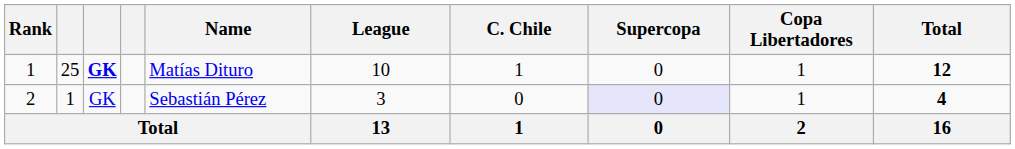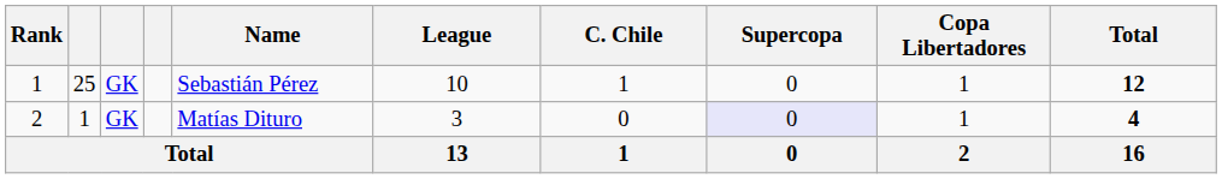row 2 | column 3: bold -> normal
row 2 | Name: Matías Dituro -> Sebastián Pérez
row 3 | Name: Sebastián Pérez -> Matías Dituro
